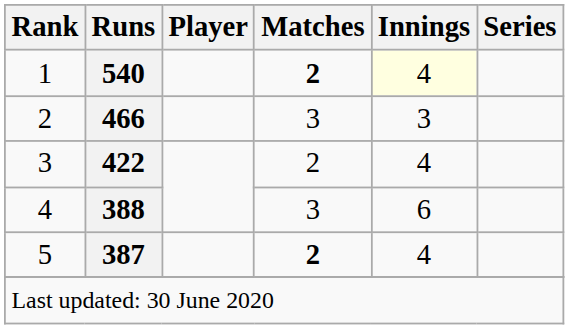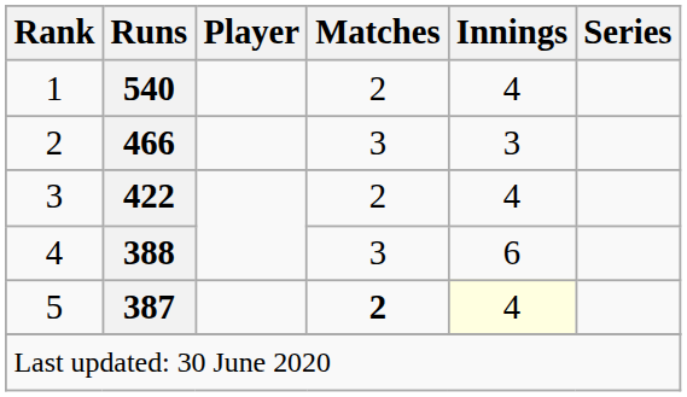1 | Matches: bold -> normal
1 | Innings: lightyellow background -> no background
5 | Innings: no background -> lightyellow background
